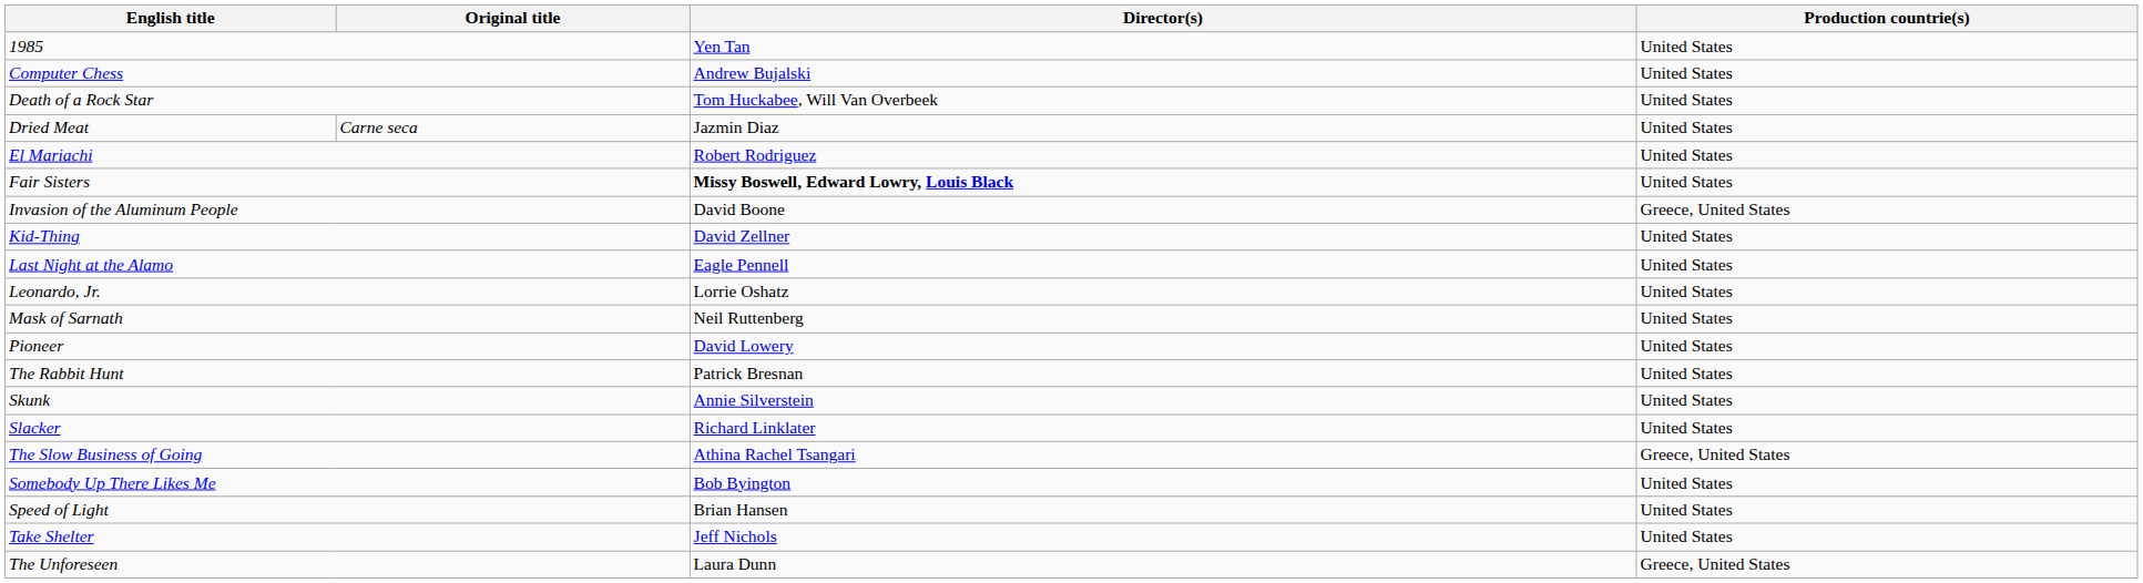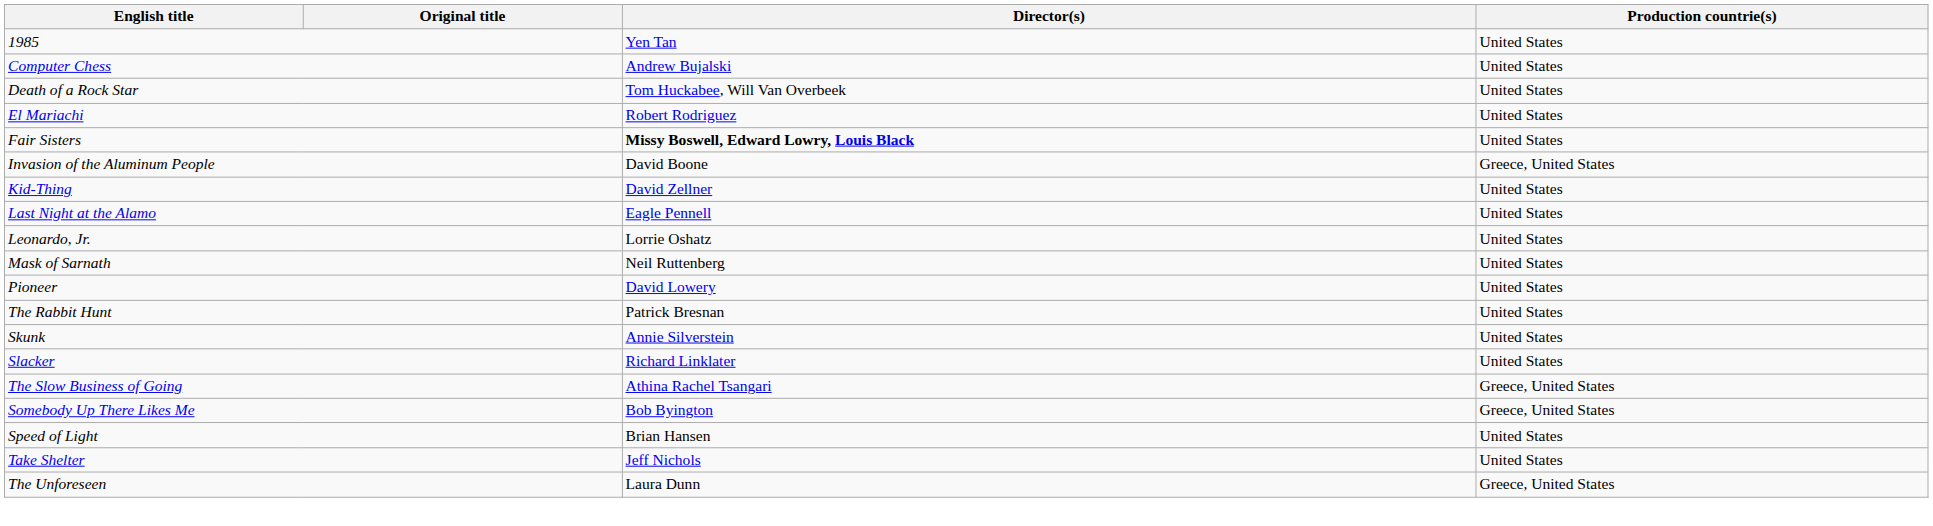- row: Dried Meat | Carne seca | Jazmin Diaz | United States
Somebody Up There Likes Me | Production countrie(s): United States -> Greece, United States
